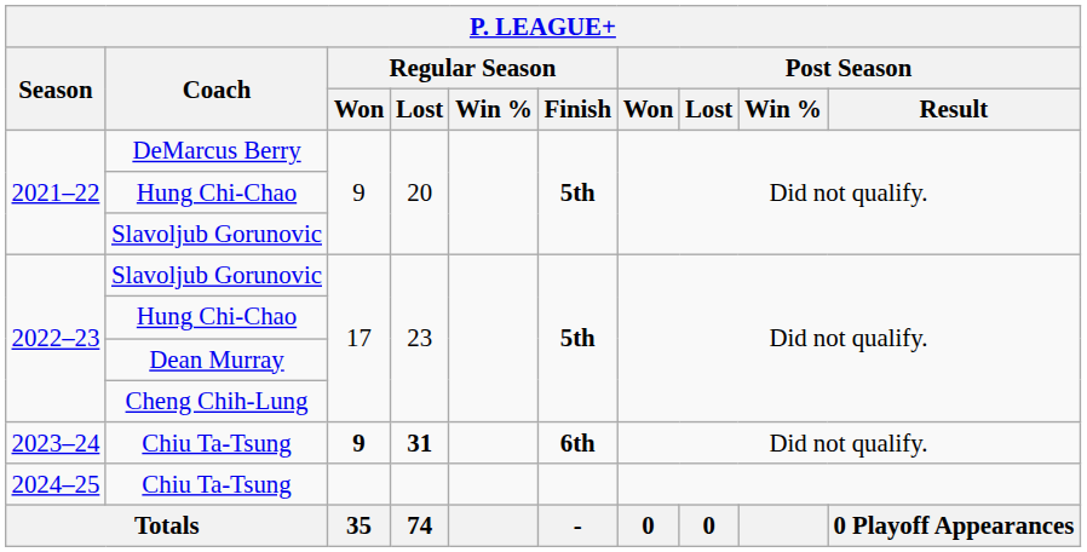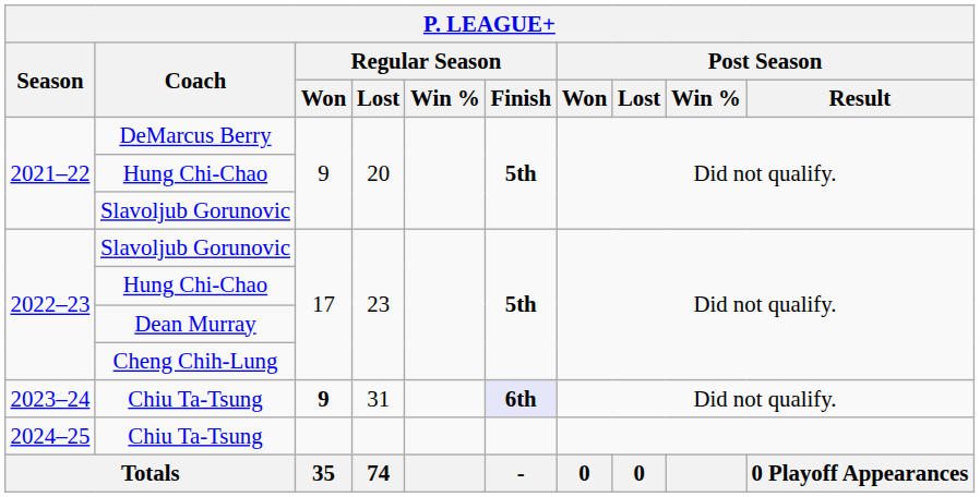2023–24 / Chiu Ta-Tsung | Regular Season / Lost: bold -> normal
2023–24 / Chiu Ta-Tsung | Regular Season / Finish: no background -> lavender background
